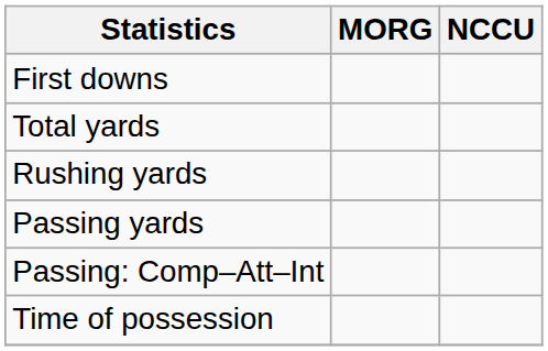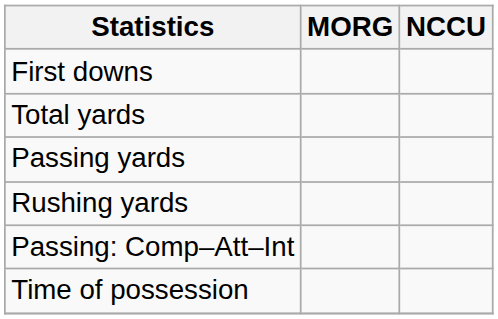rows swapped: Rushing yards <-> Passing yards
